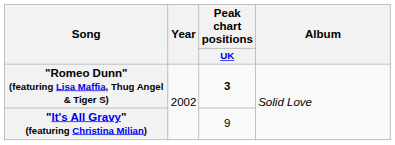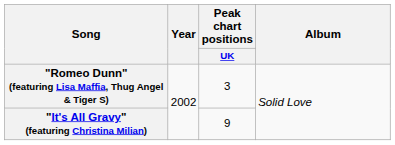"Romeo Dunn" (featuring Lisa Maffia, Thug Angel & Tiger S) | Peak chart positions / UK: bold -> normal
